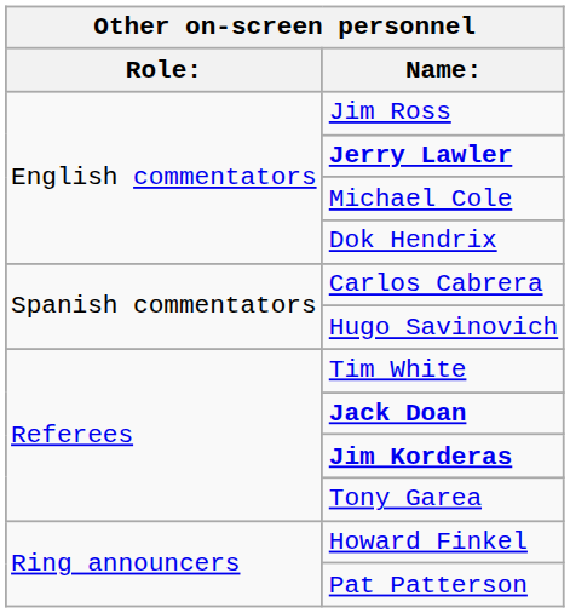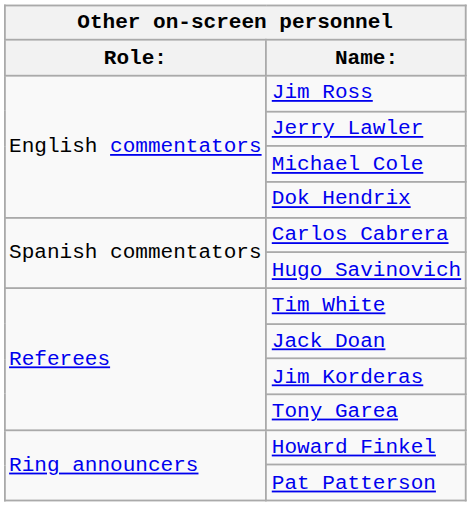Jerry Lawler | Name:: bold -> normal
Jack Doan | Name:: bold -> normal
Jim Korderas | Name:: bold -> normal
